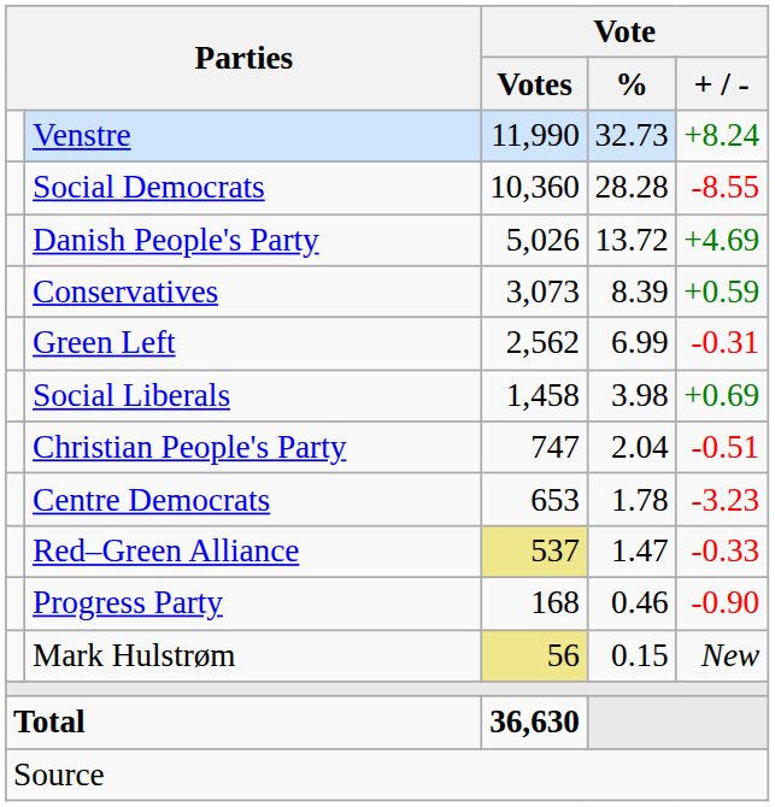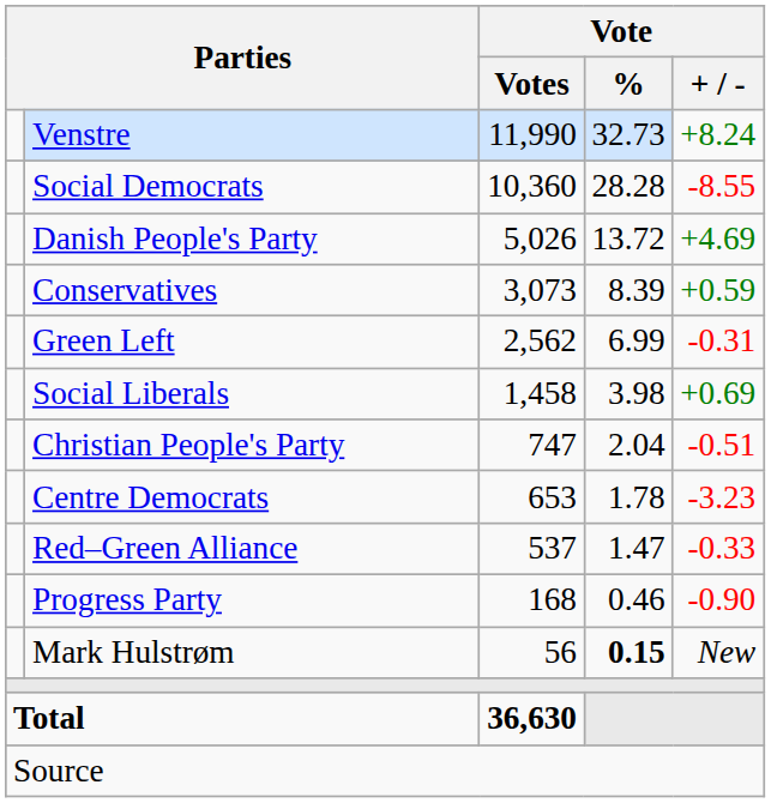Red–Green Alliance | Vote / Votes: khaki background -> no background
Mark Hulstrøm | Vote / Votes: khaki background -> no background
Mark Hulstrøm | Vote / %: normal -> bold
